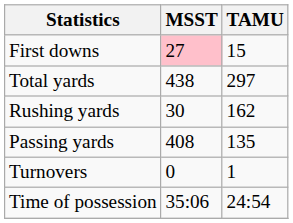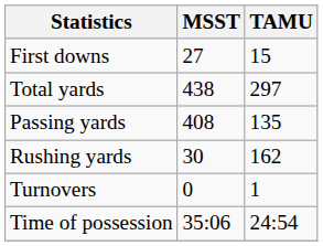First downs | MSST: pink background -> no background
rows swapped: Rushing yards <-> Passing yards
